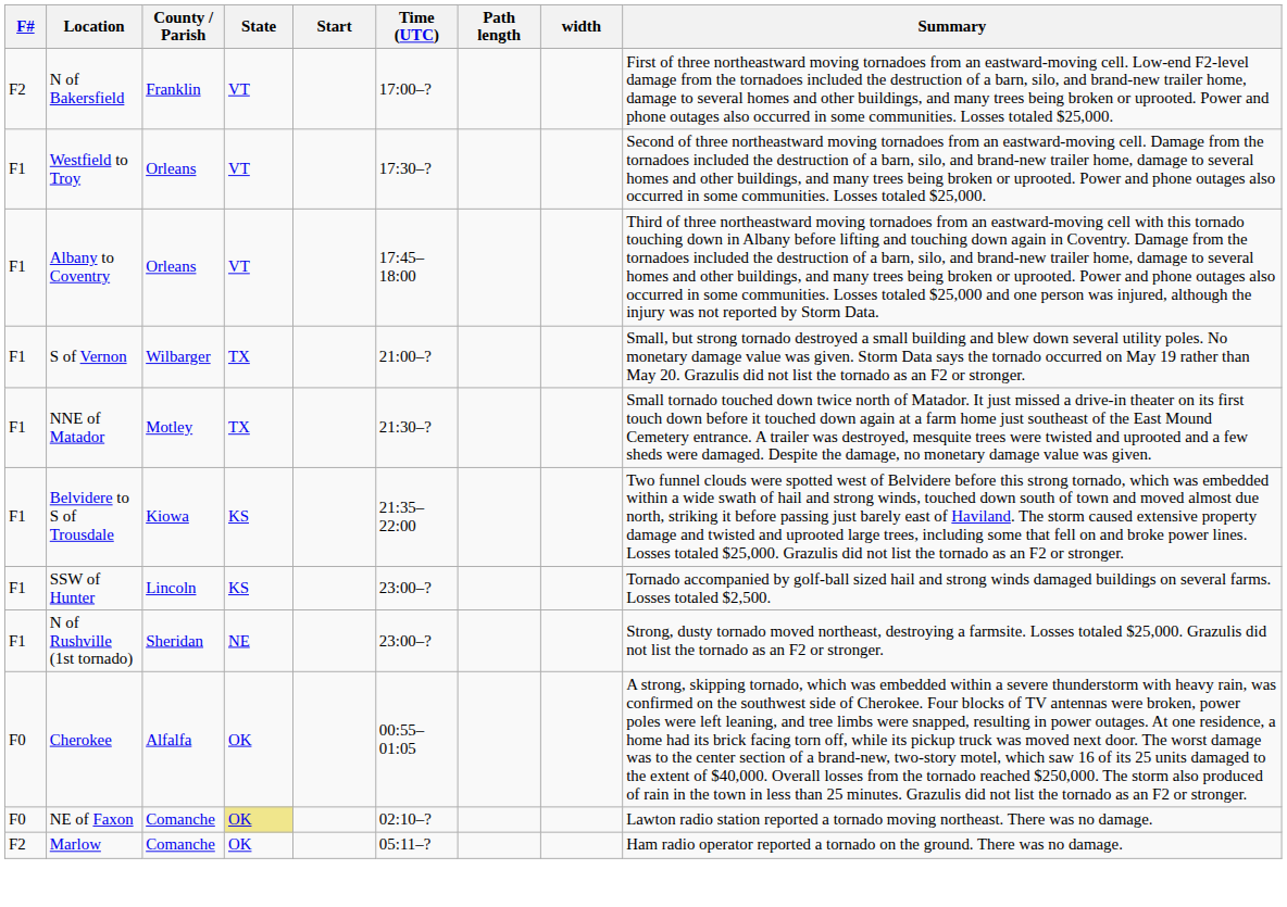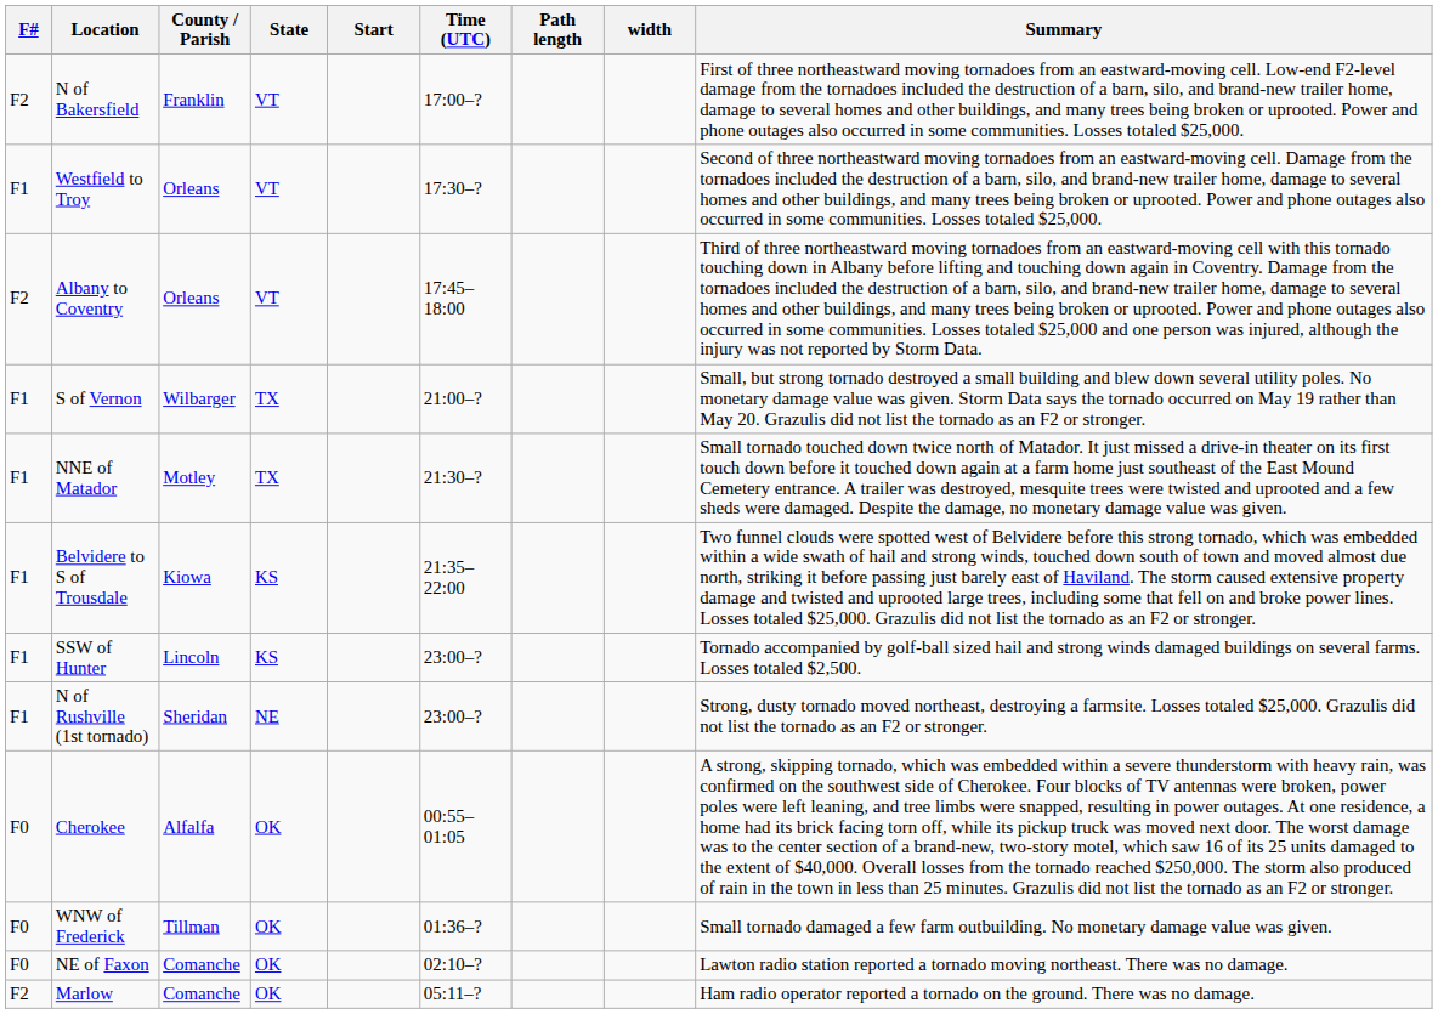Albany to Coventry | F#: F1 -> F2
+ row: F0 | WNW of Frederick | Tillman | OK | 01:36–? | Small tornado damaged a few farm outbuilding. No monetary damage value was given.
NE of Faxon | State: khaki background -> no background
